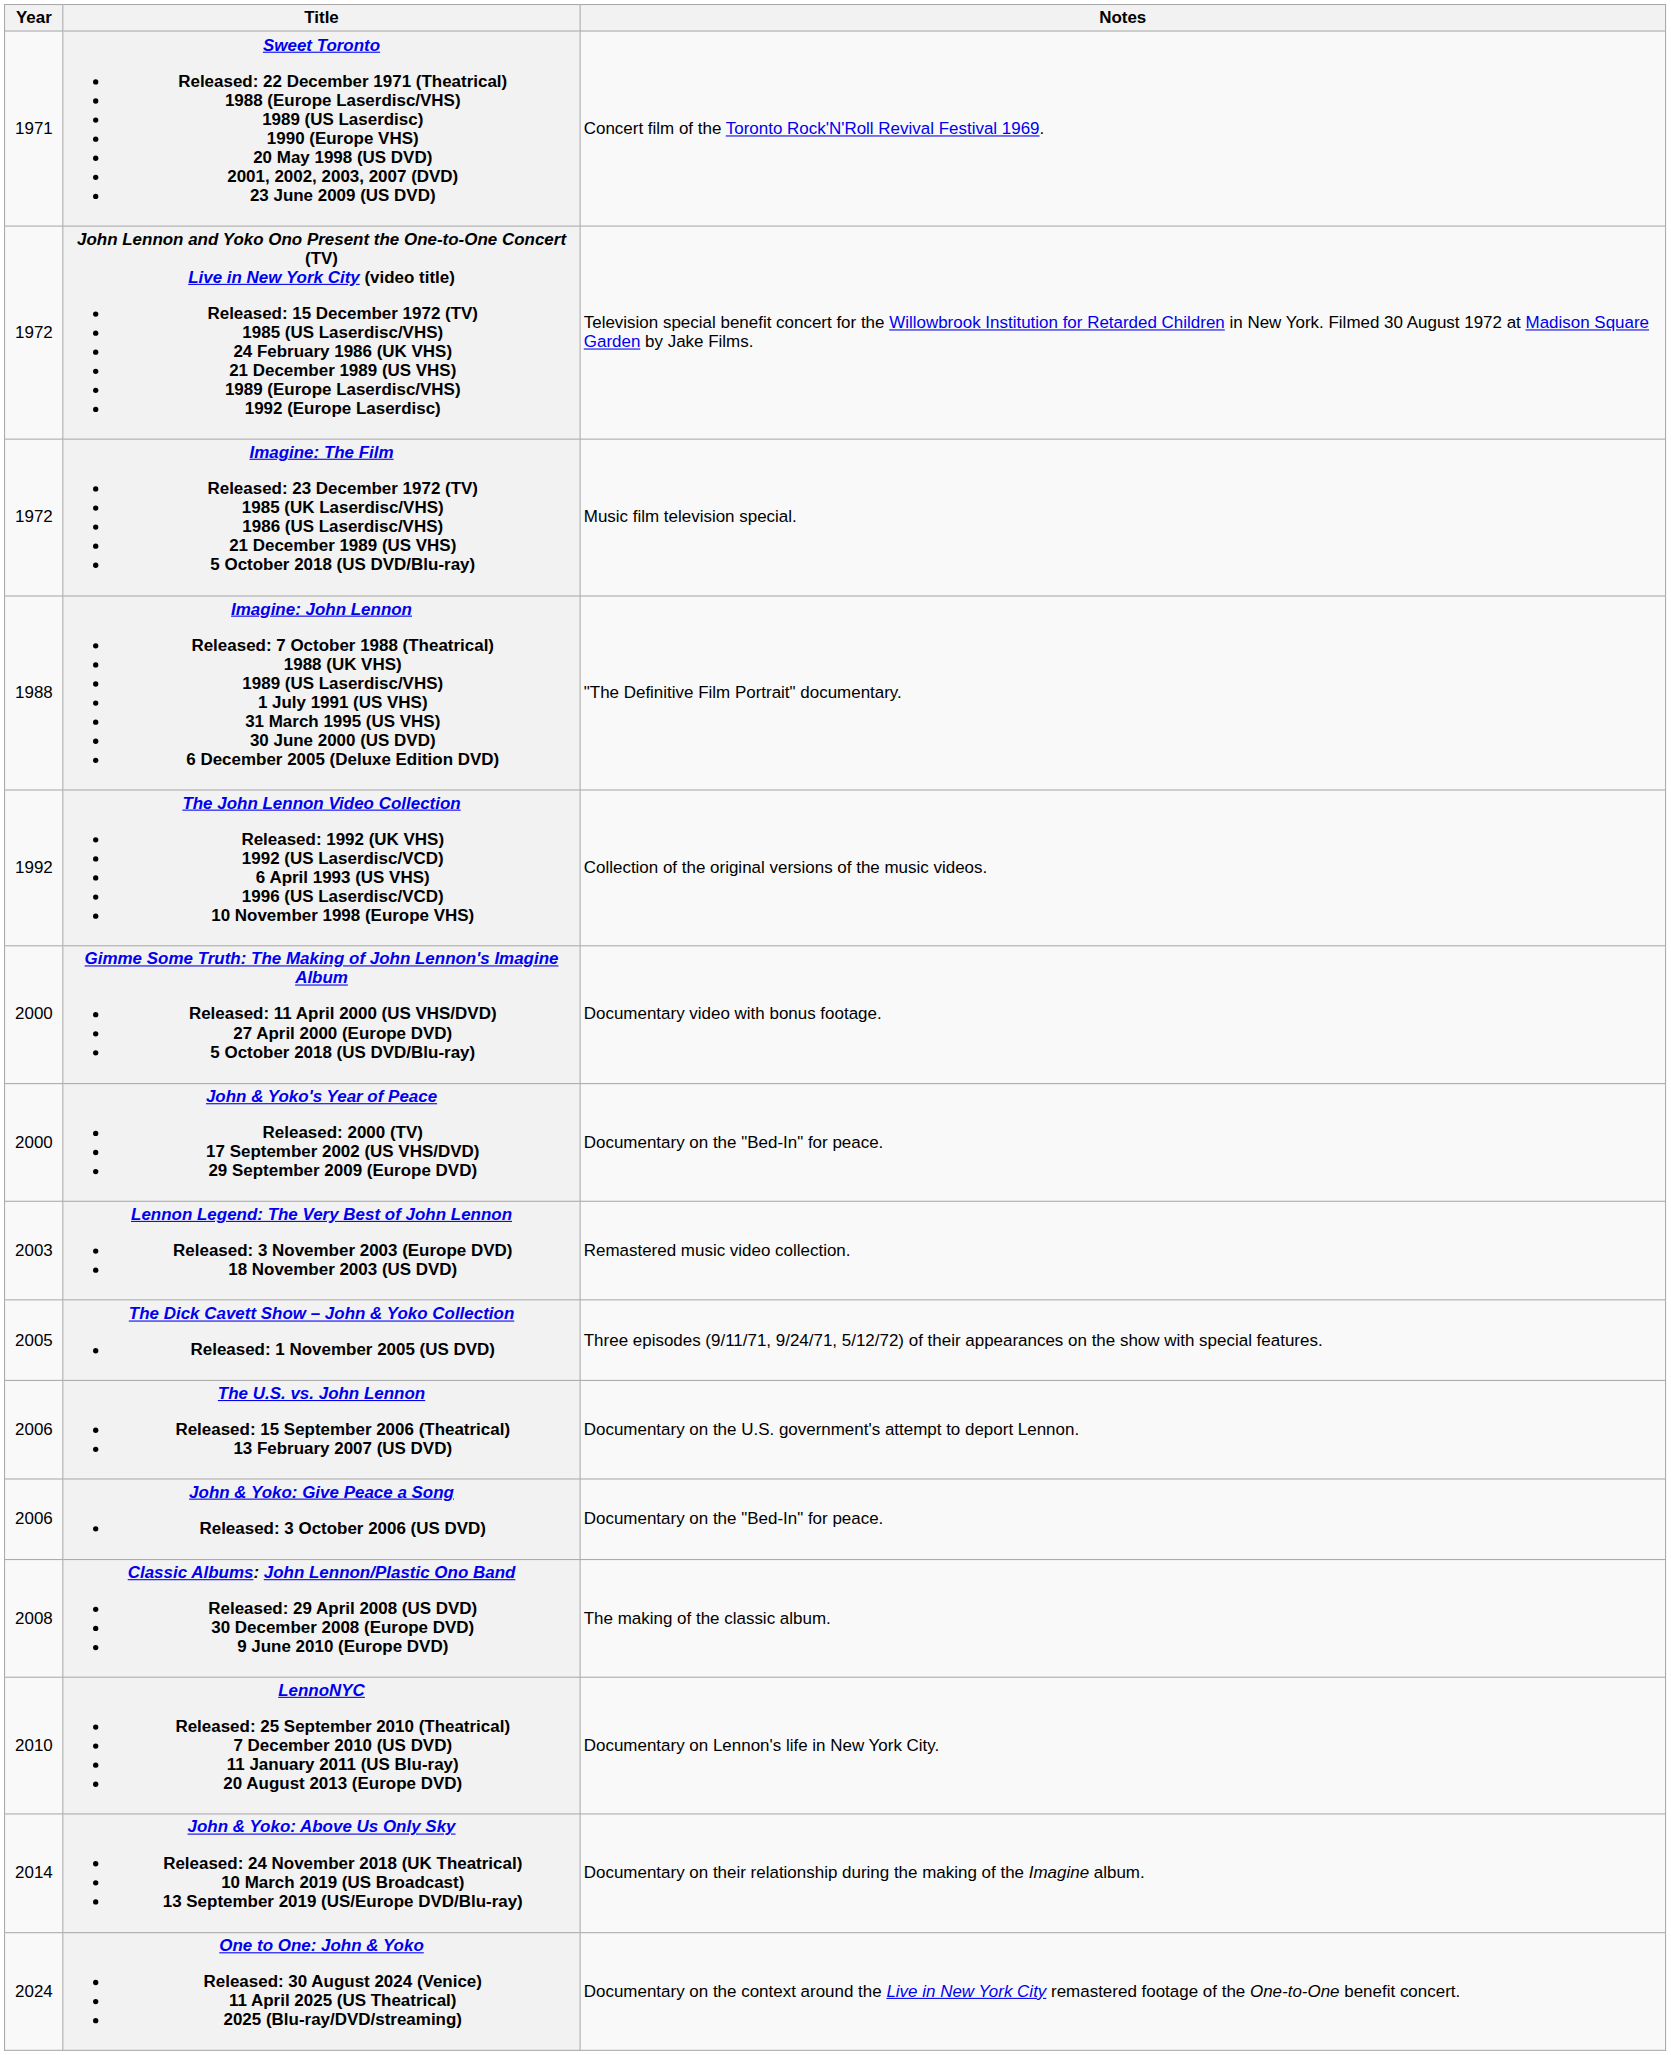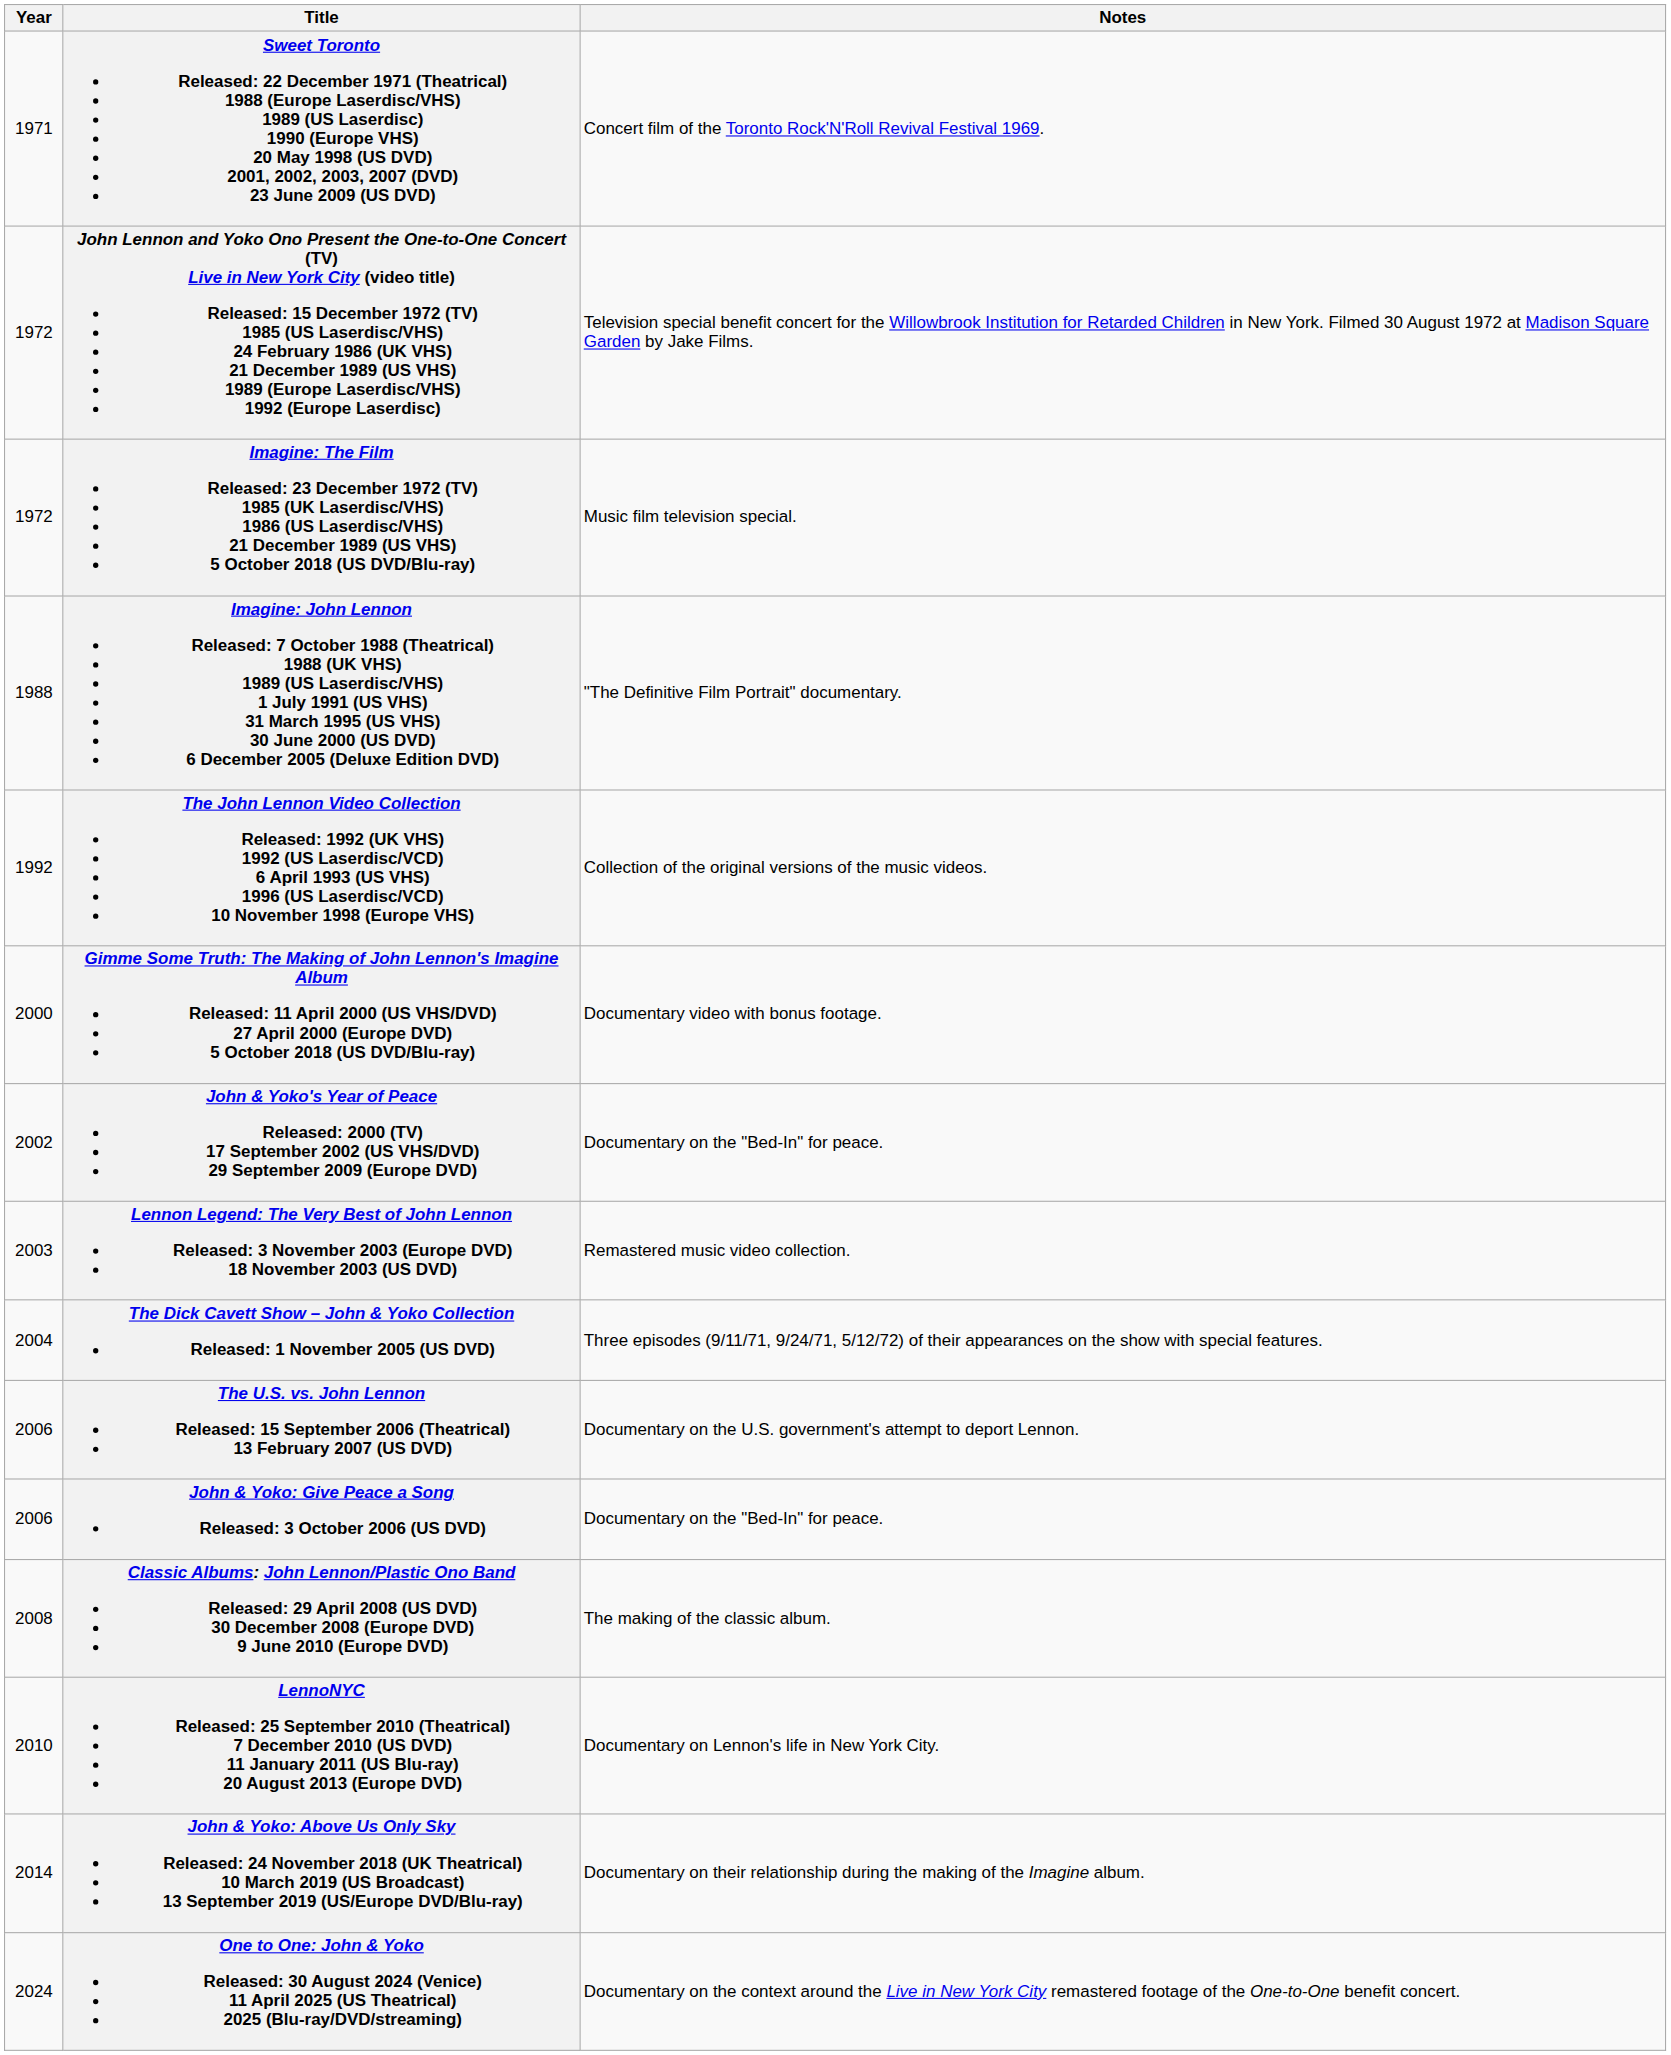row 8 | Year: 2000 -> 2002
row 10 | Year: 2005 -> 2004
